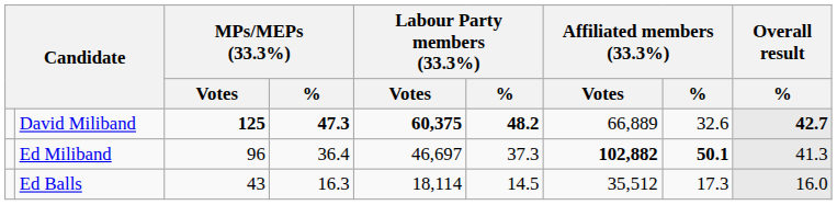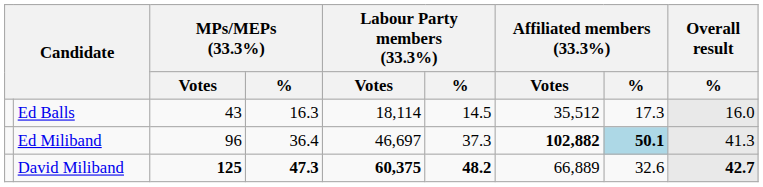rows swapped: David Miliband <-> Ed Balls
Ed Miliband | Affiliated members (33.3%) / %: no background -> lightblue background
